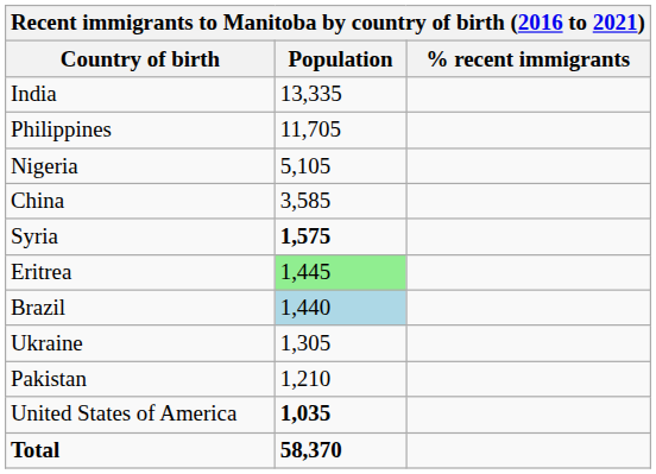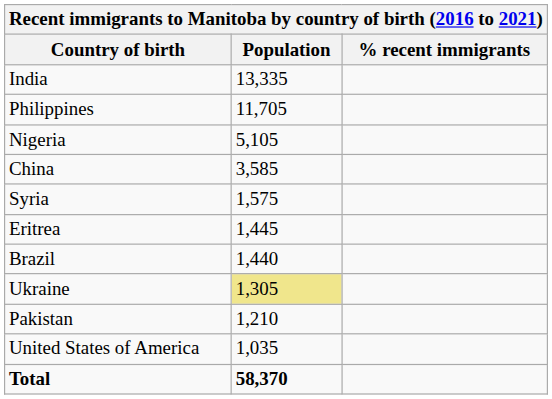Syria | Population: bold -> normal
Eritrea | Population: lightgreen background -> no background
Brazil | Population: lightblue background -> no background
Ukraine | Population: no background -> khaki background
United States of America | Population: bold -> normal
